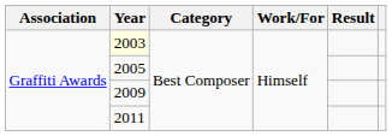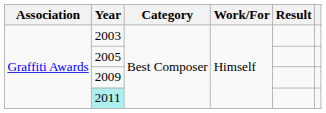2003 | Year: lightyellow background -> no background
2011 | Year: no background -> paleturquoise background
